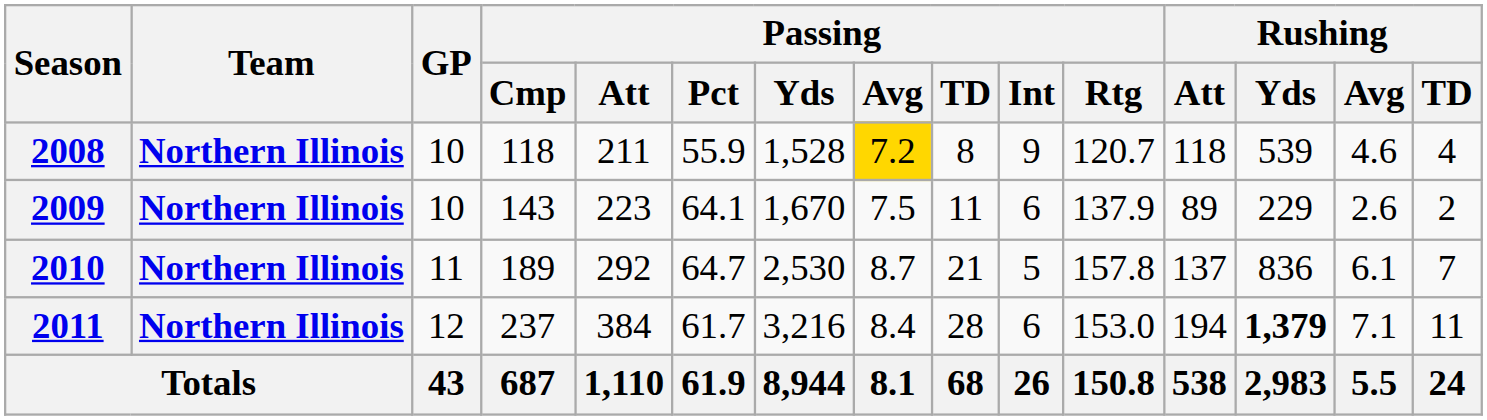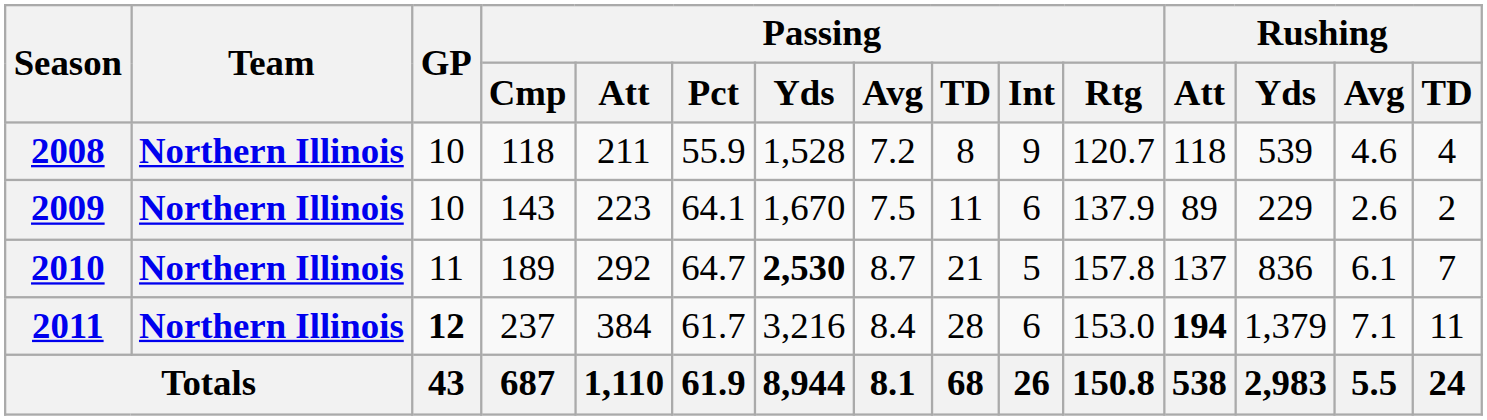2008 | Passing / Avg: gold background -> no background
2010 | Passing / Yds: normal -> bold
2011 | GP: normal -> bold
2011 | Rushing / Att: normal -> bold
2011 | Rushing / Yds: bold -> normal
